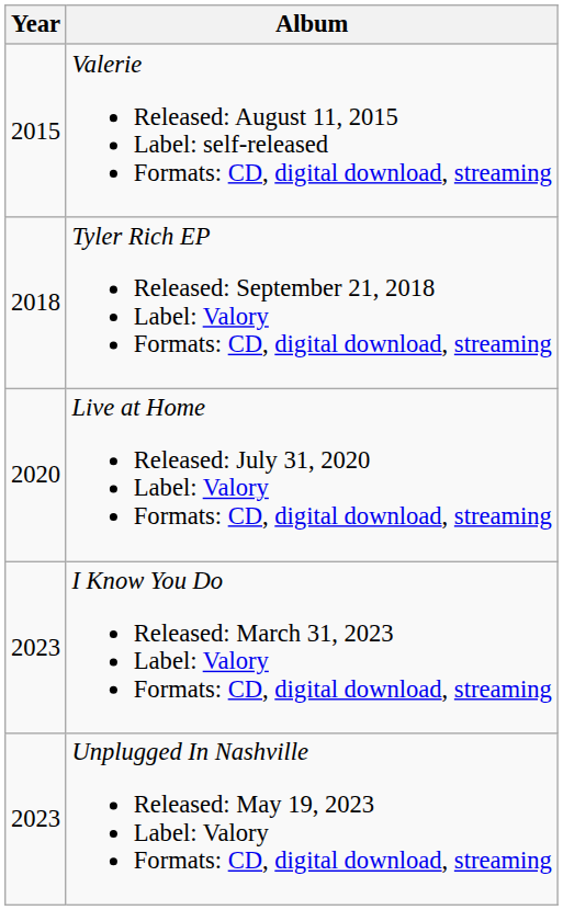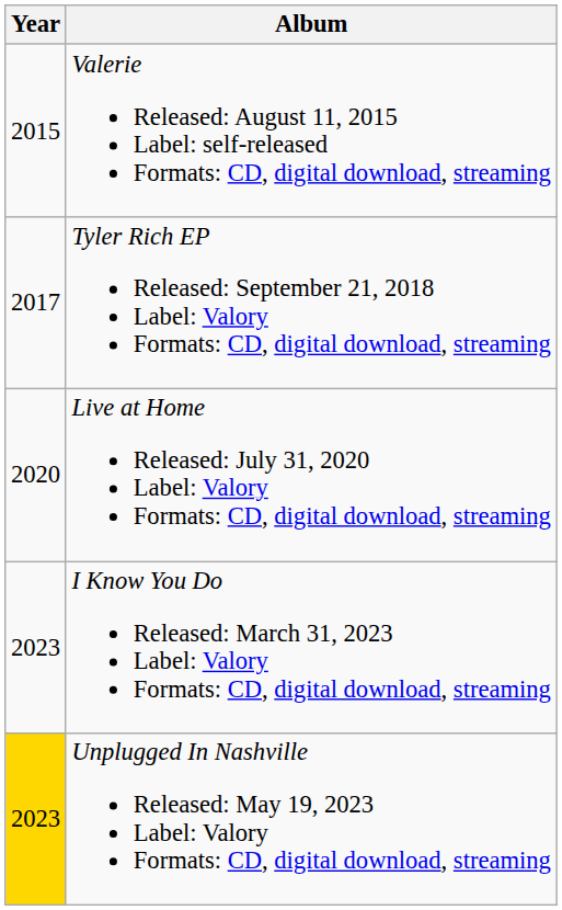row 3 | Year: 2018 -> 2017
row 6 | Year: no background -> gold background
